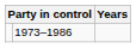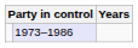row 2 | column 2: no background -> lavender background
